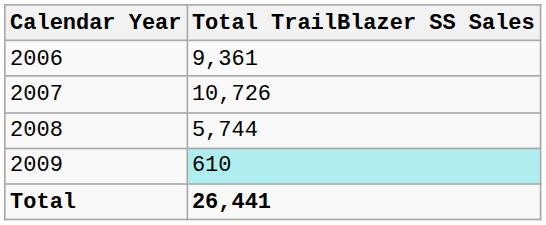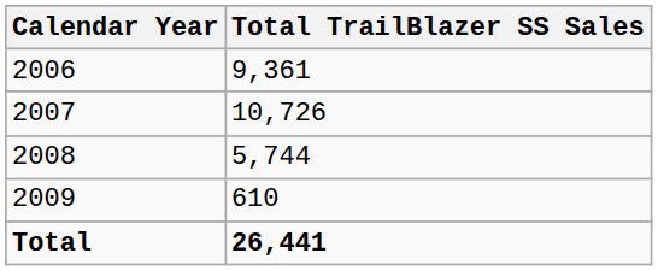2009 | Total TrailBlazer SS Sales: paleturquoise background -> no background
